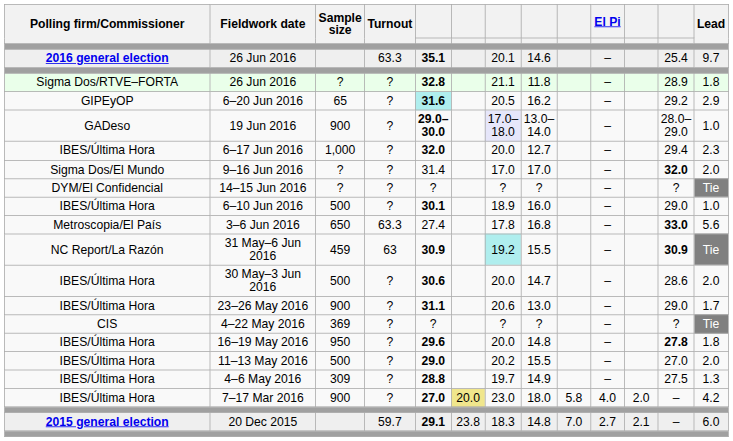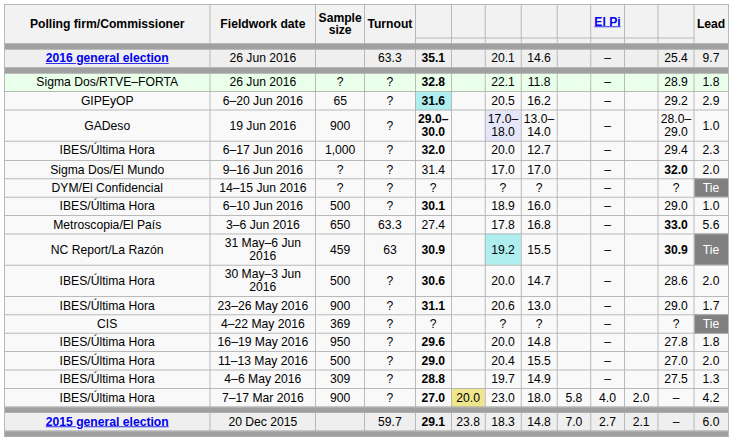Sigma Dos/RTVE–FORTA / 26 Jun 2016 | column 7: 21.1 -> 22.1
16–19 May 2016 | column 12: bold -> normal
11–13 May 2016 | column 7: 20.2 -> 20.4
